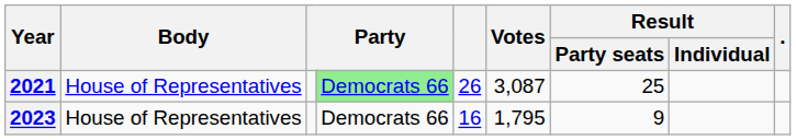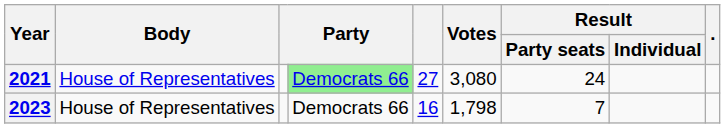2021 | column 5: 26 -> 27
2021 | Votes: 3,087 -> 3,080
2021 | Result / Party seats: 25 -> 24
2023 | Votes: 1,795 -> 1,798
2023 | Result / Party seats: 9 -> 7
